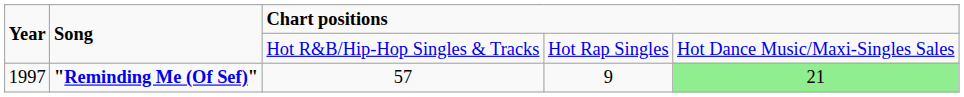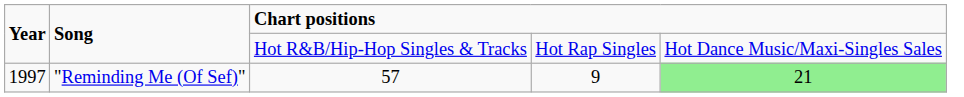1997 | Song: bold -> normal
